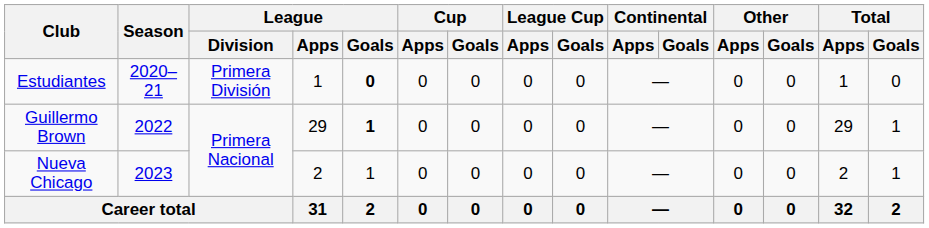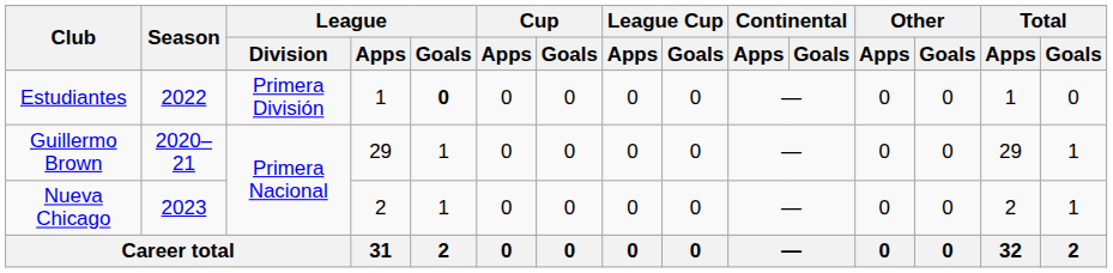Estudiantes | Season: 2020–21 -> 2022
Guillermo Brown | Season: 2022 -> 2020–21
Guillermo Brown | League / Goals: bold -> normal
